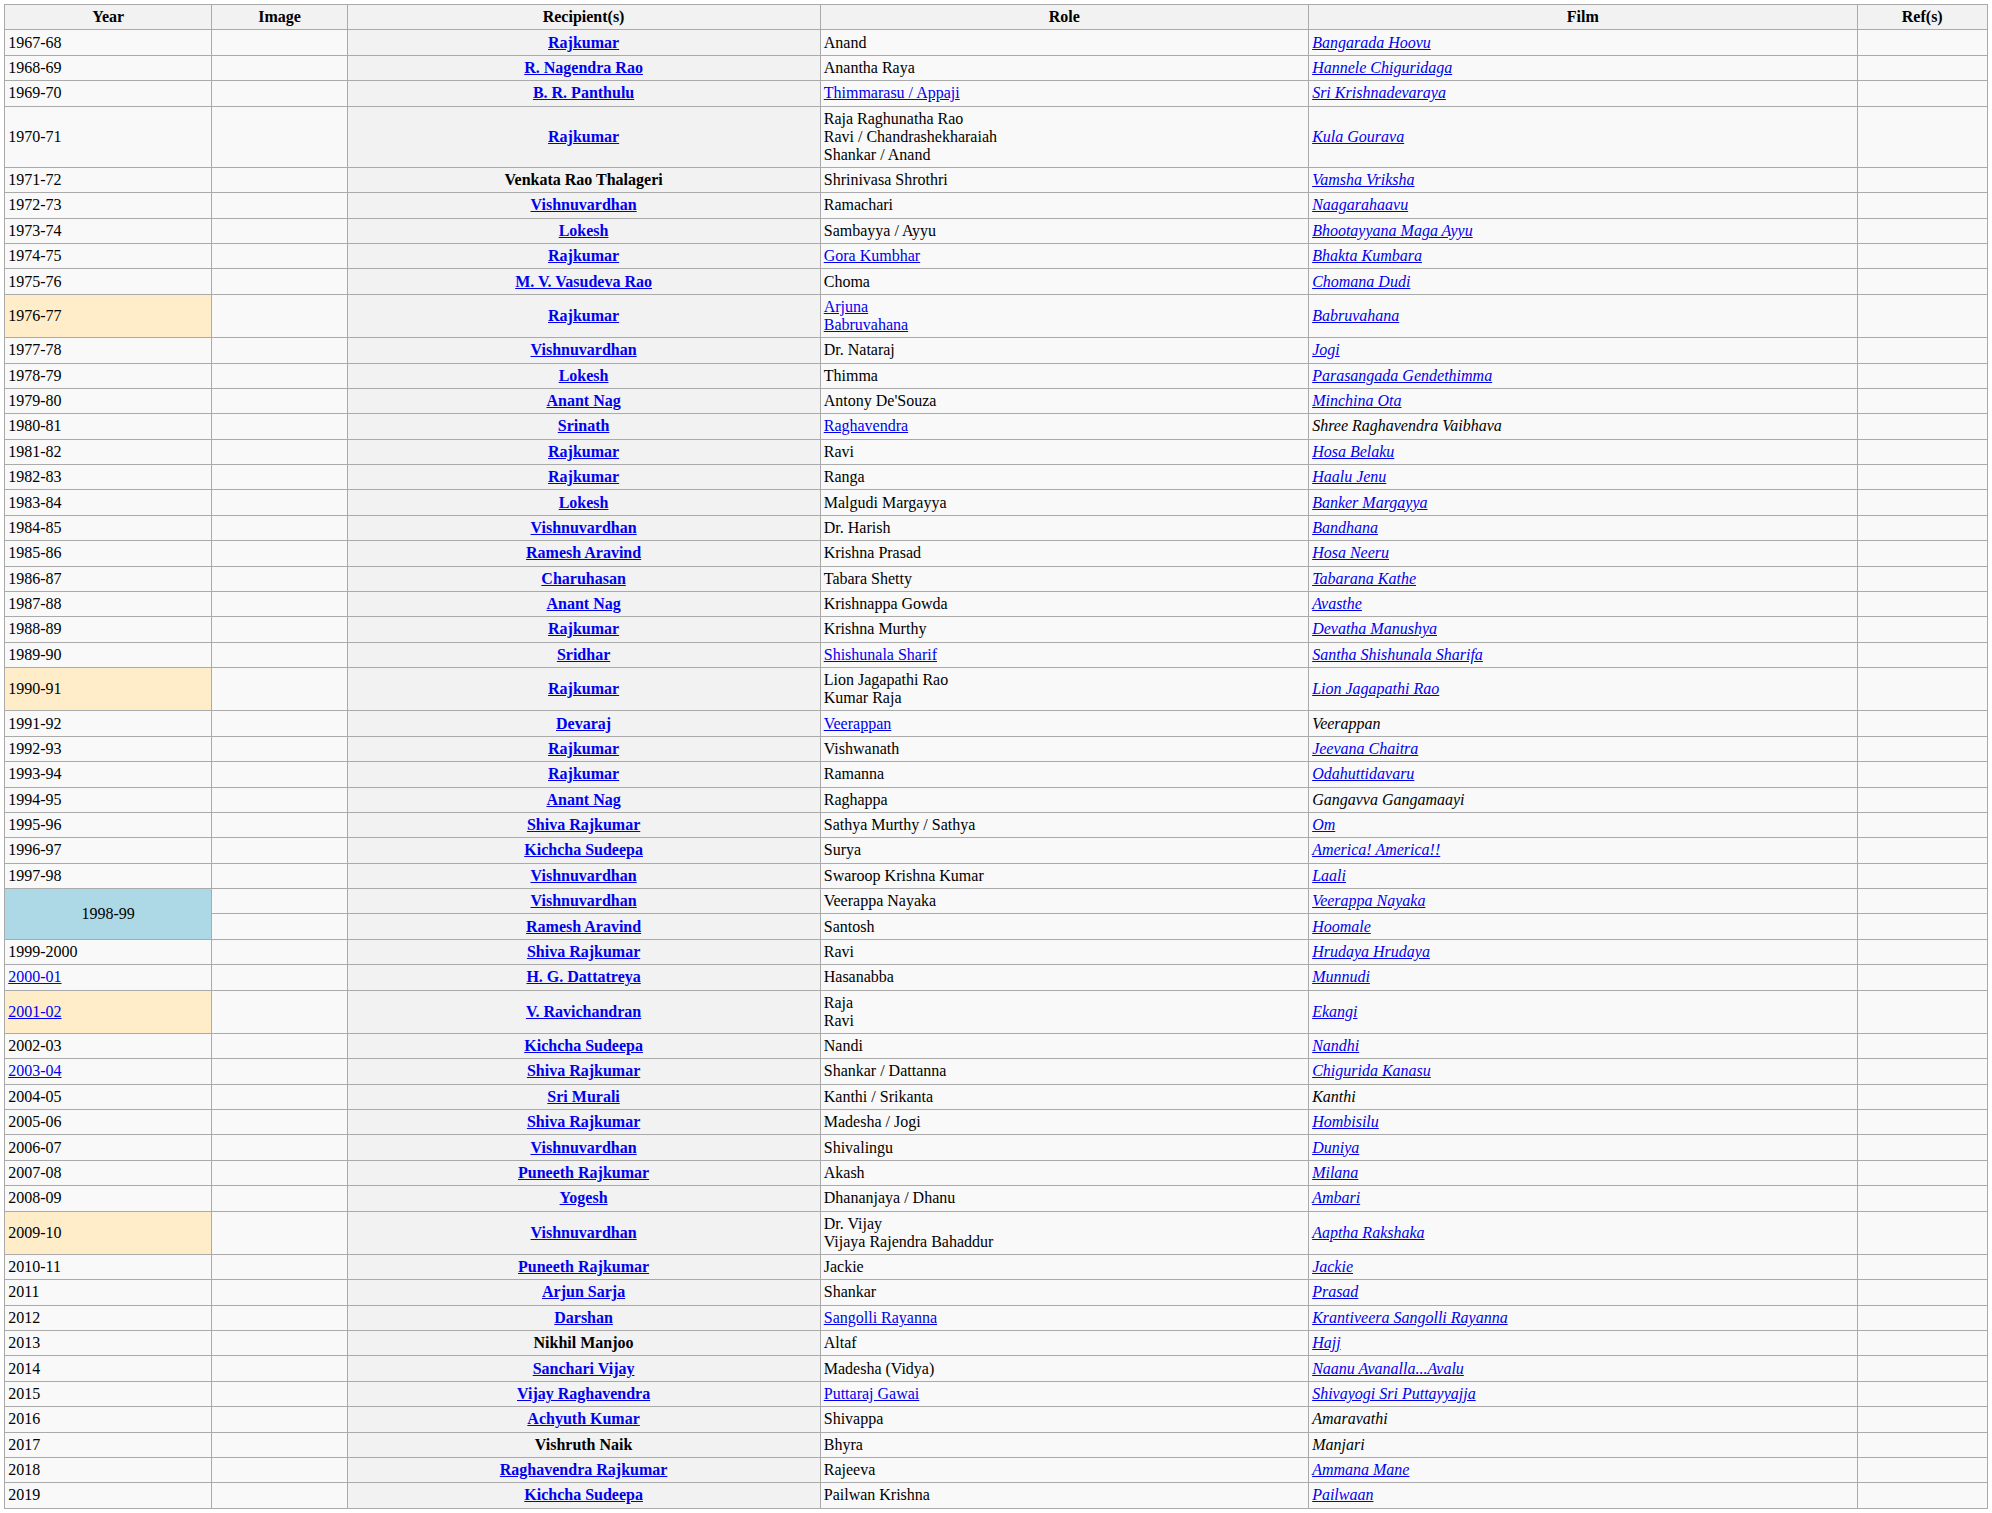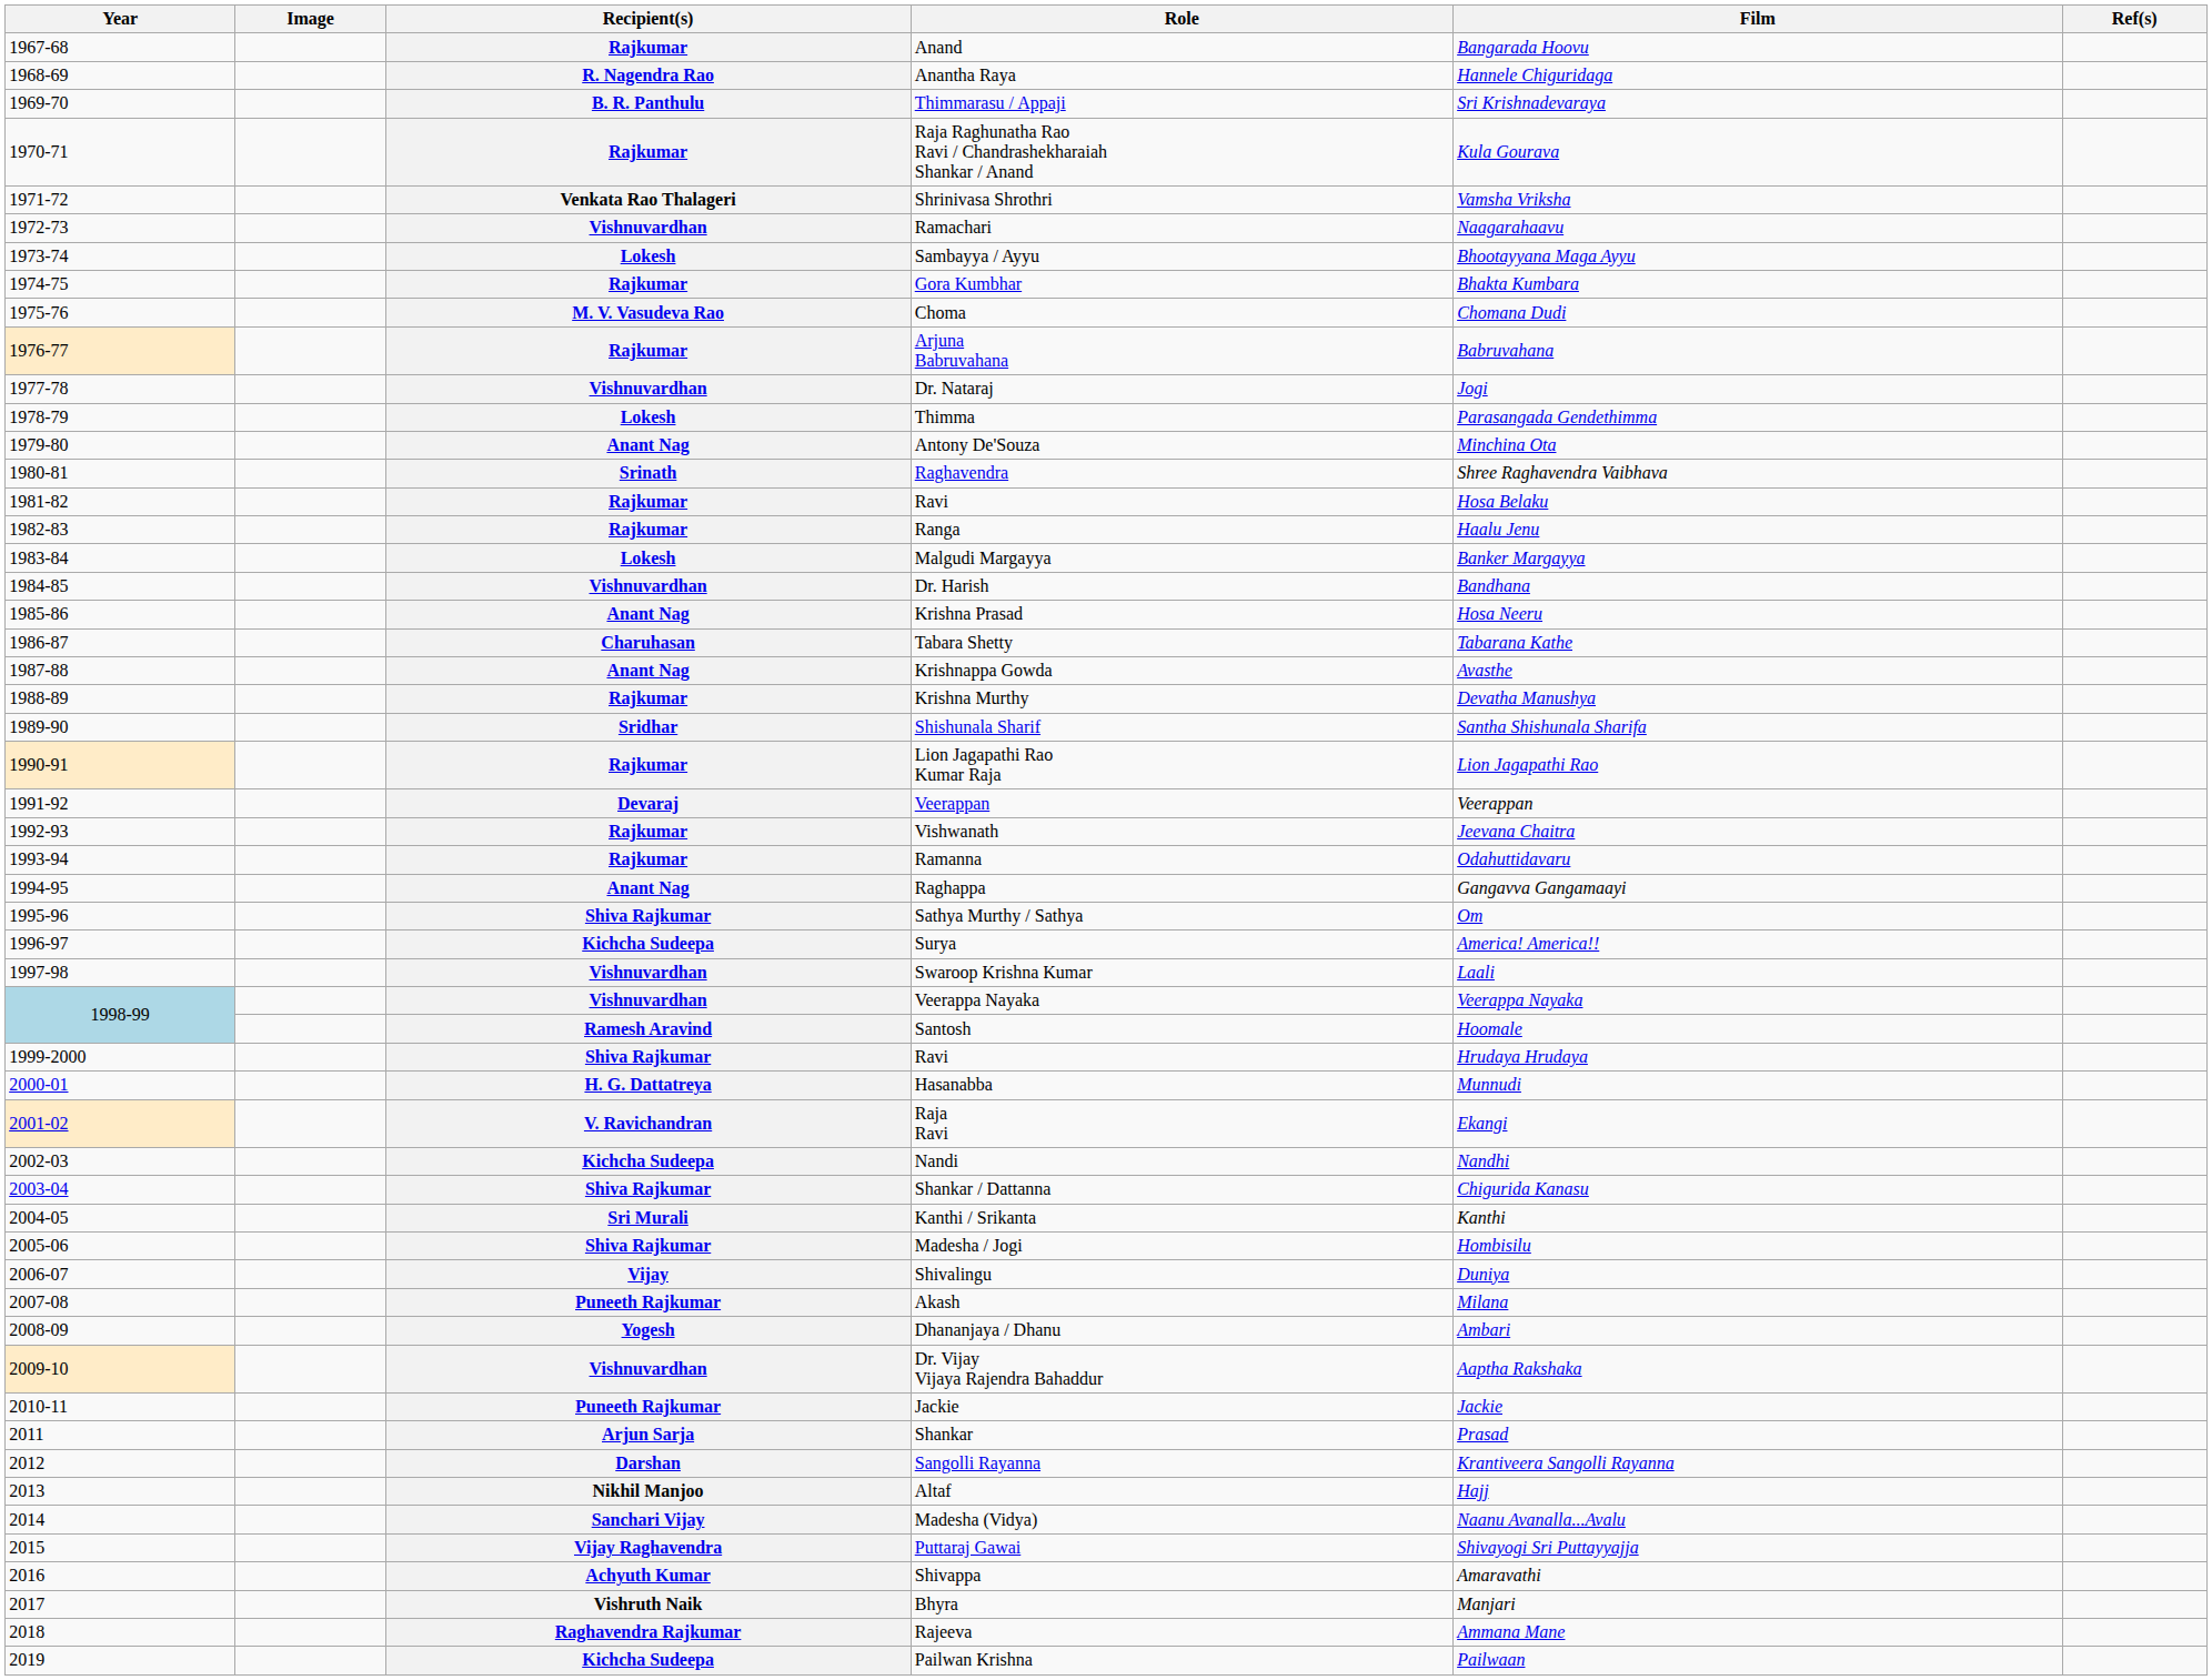Krishna Prasad | Recipient(s): Ramesh Aravind -> Anant Nag
Shivalingu | Recipient(s): Vishnuvardhan -> Vijay
